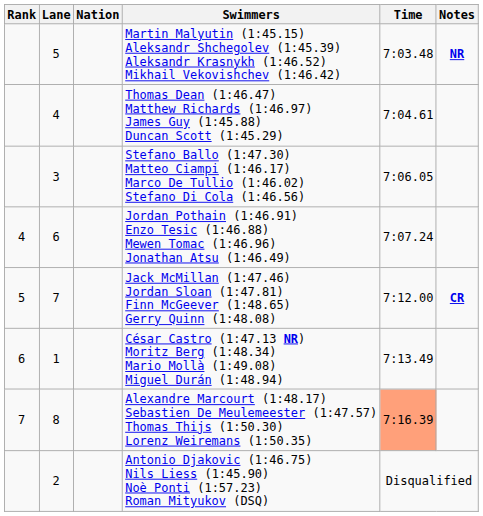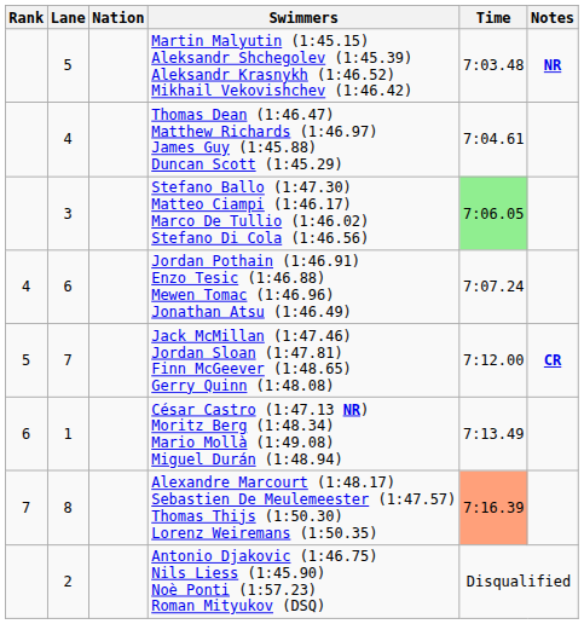row 4 | Time: no background -> lightgreen background
